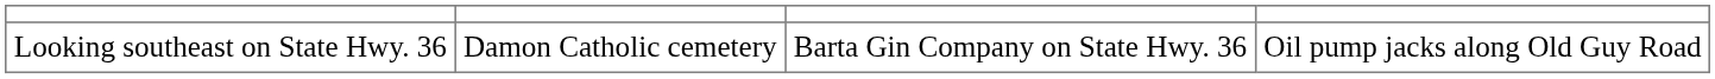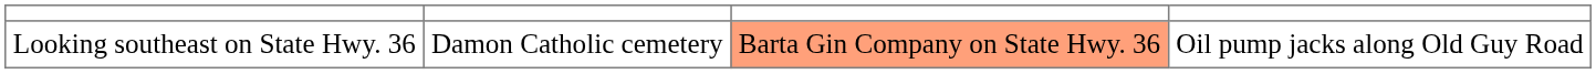Looking southeast on State Hwy. 36 | column 3: no background -> lightsalmon background
